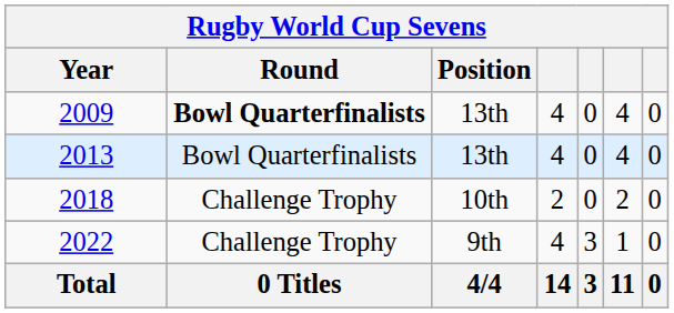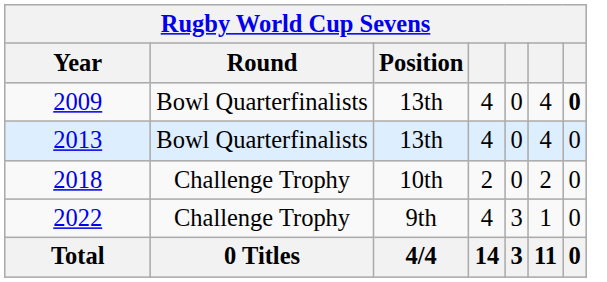2009 | Round: bold -> normal
2009 | column 7: normal -> bold
